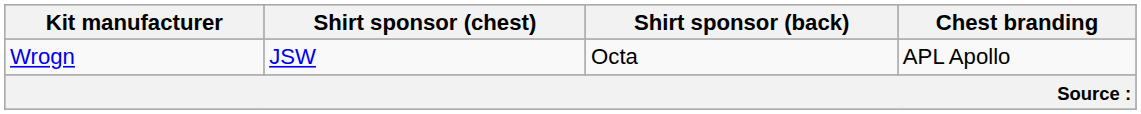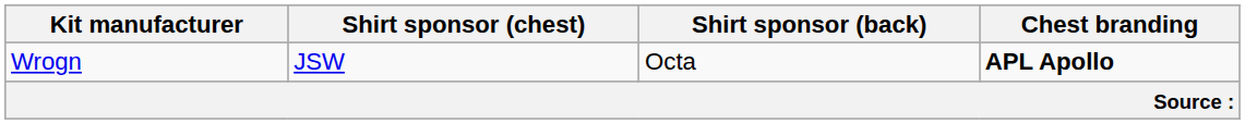Wrogn | Chest branding: normal -> bold
